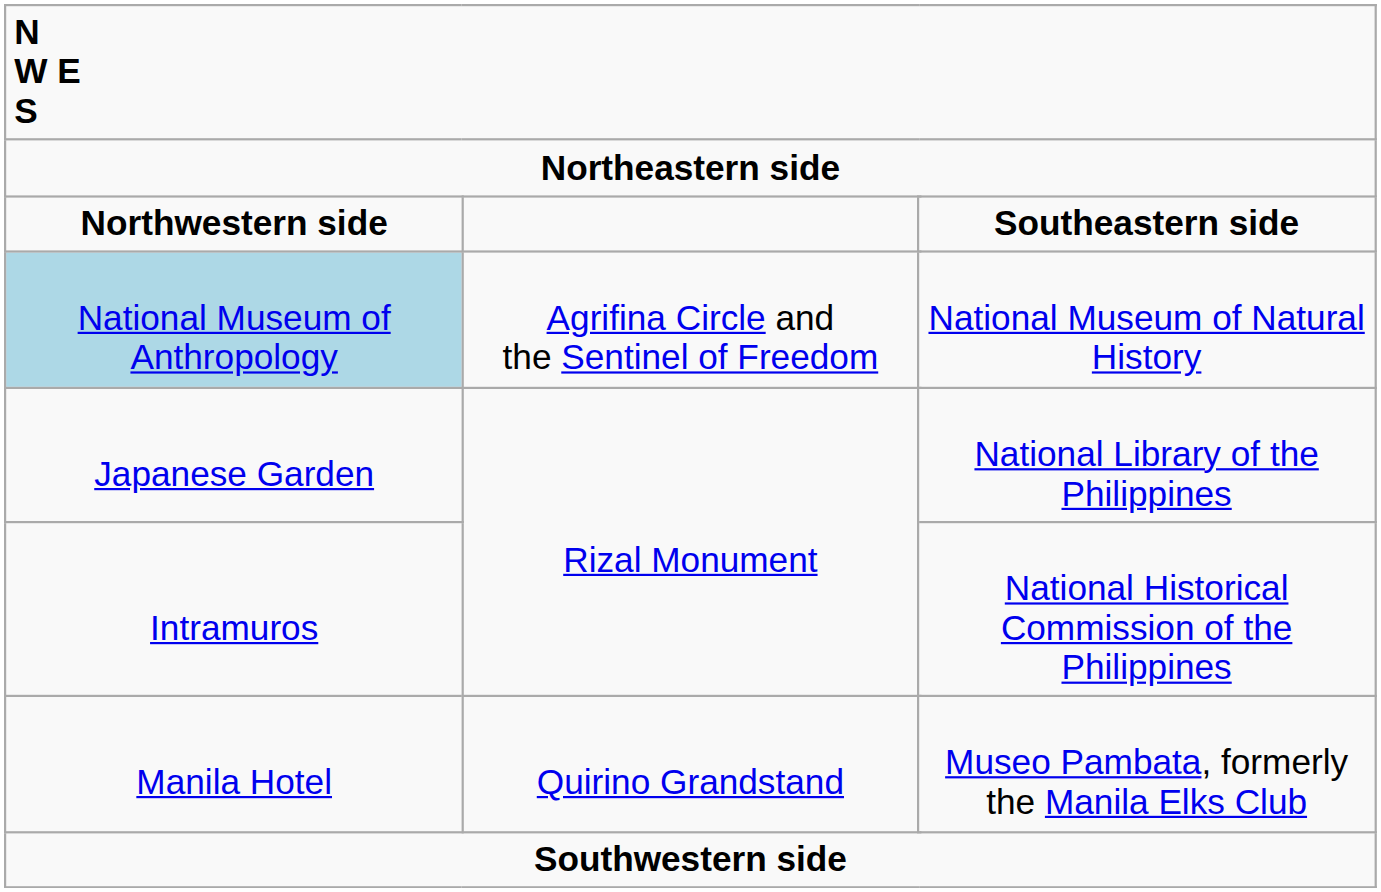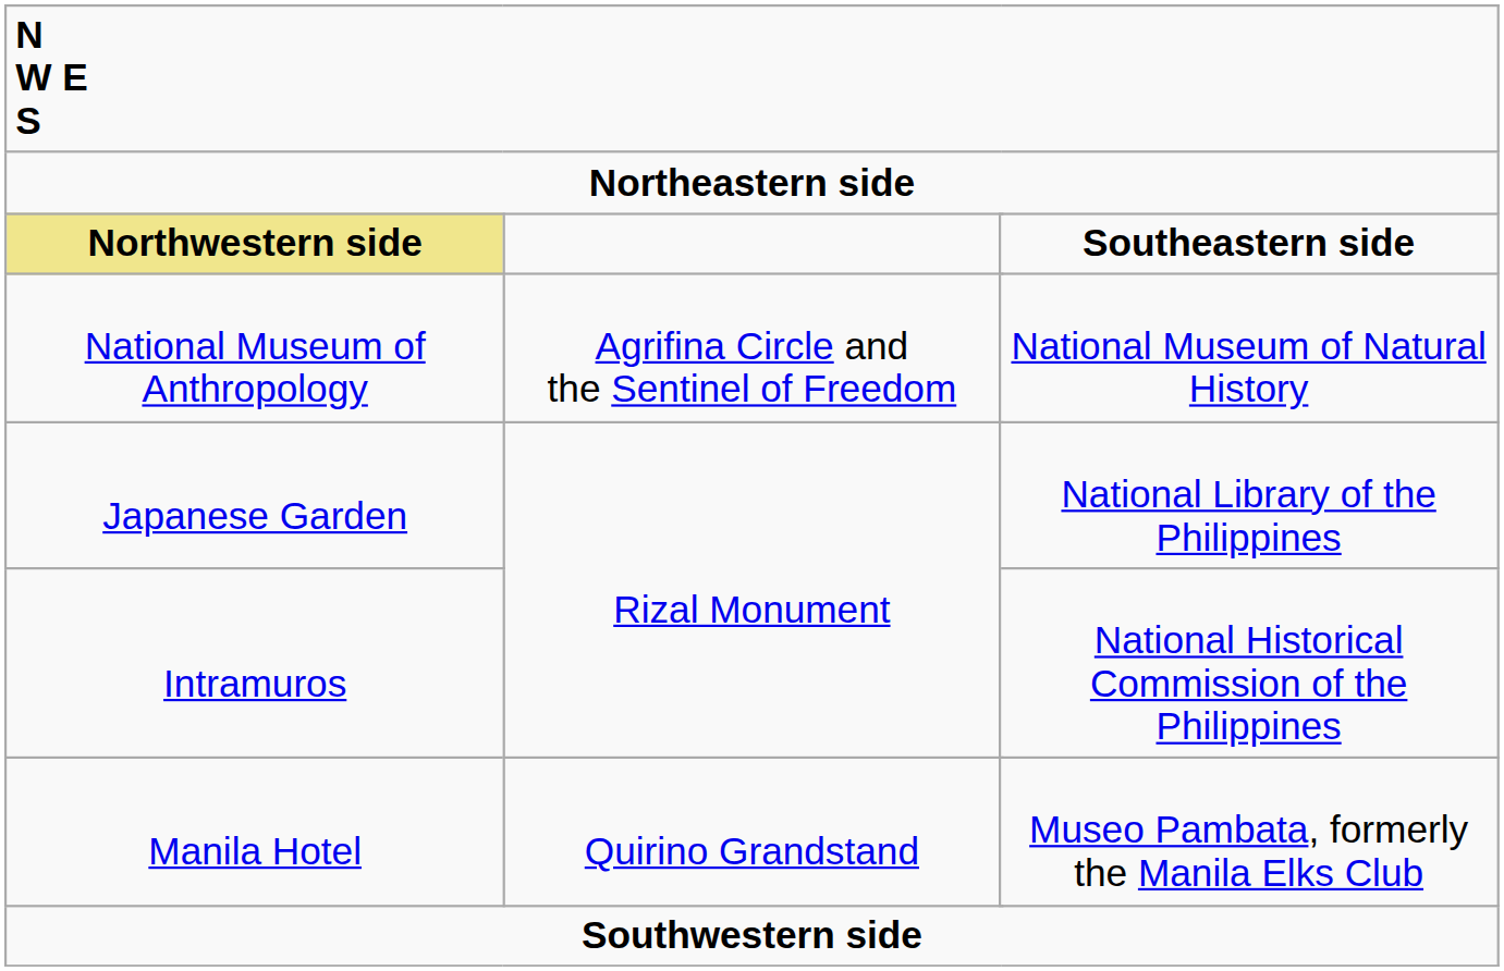Northwestern side | column 1: no background -> khaki background
National Museum of Anthropology | column 1: lightblue background -> no background
